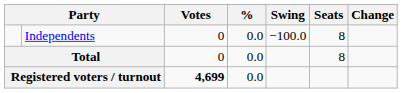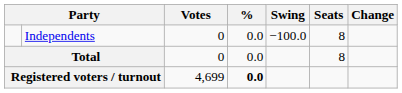Registered voters / turnout | Votes: bold -> normal
Registered voters / turnout | %: normal -> bold
